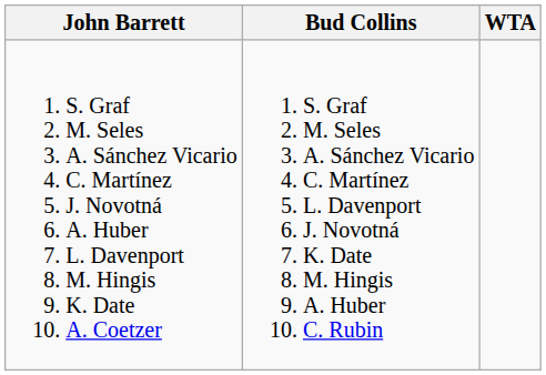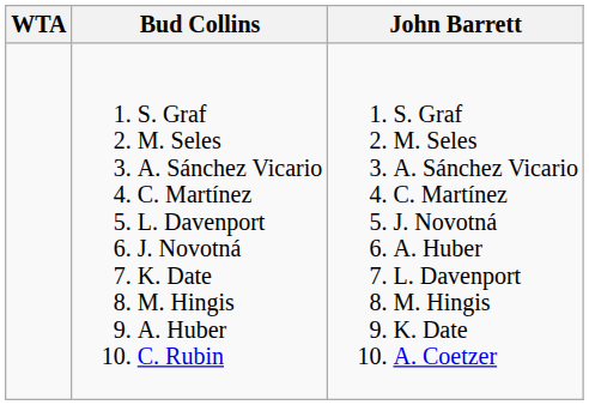columns swapped: WTA <-> John Barrett
